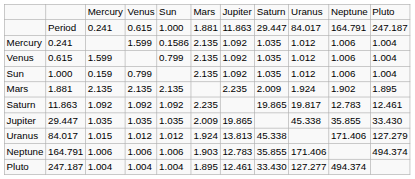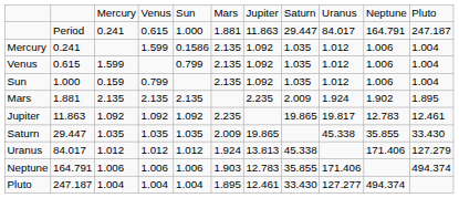row 7 | column 1: Saturn -> Jupiter
row 8 | column 1: Jupiter -> Saturn
row 9 | column 3: 1.015 -> 1.012
